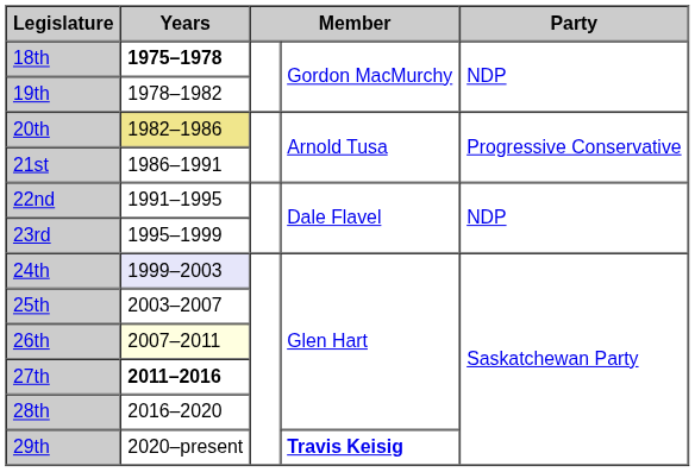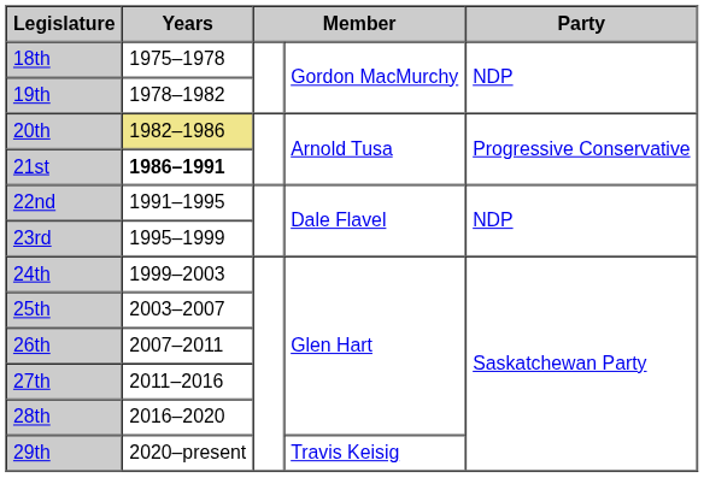18th | Years: bold -> normal
21st | Years: normal -> bold
24th | Years: lavender background -> no background
26th | Years: lightyellow background -> no background
27th | Years: bold -> normal
29th | column 4: bold -> normal
